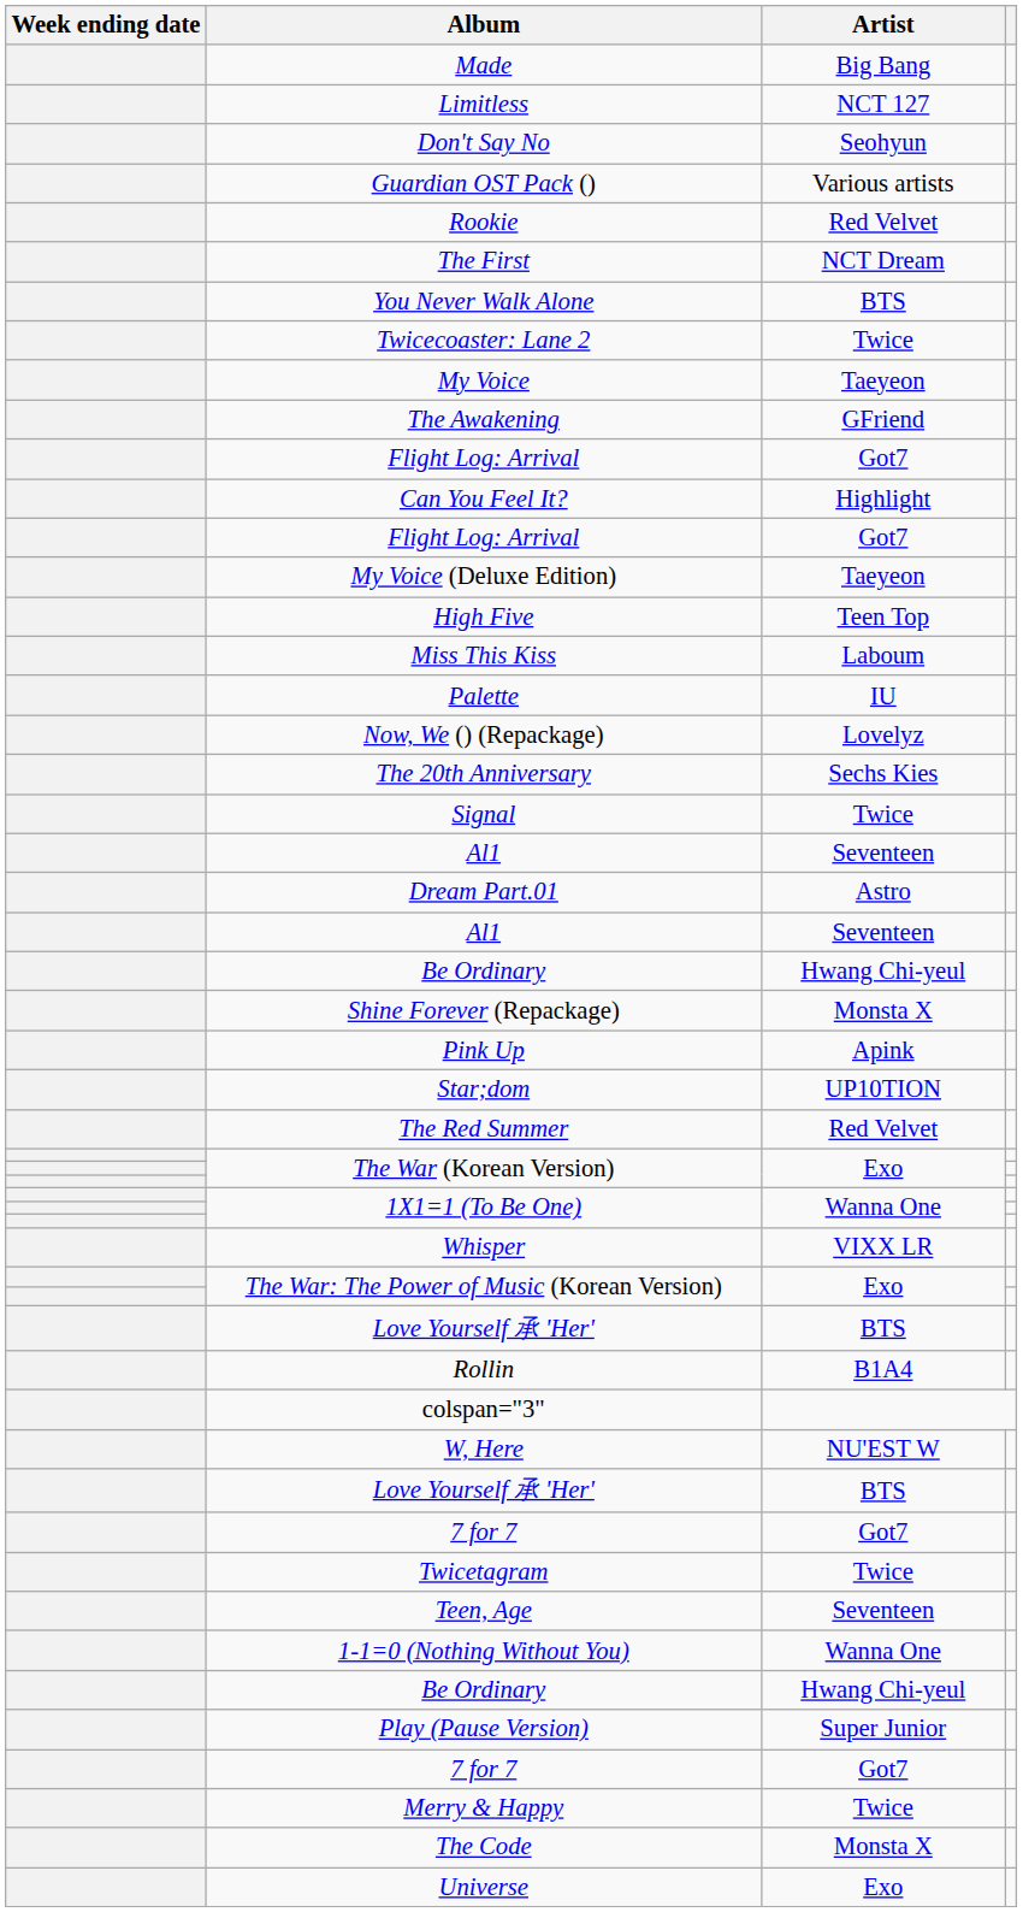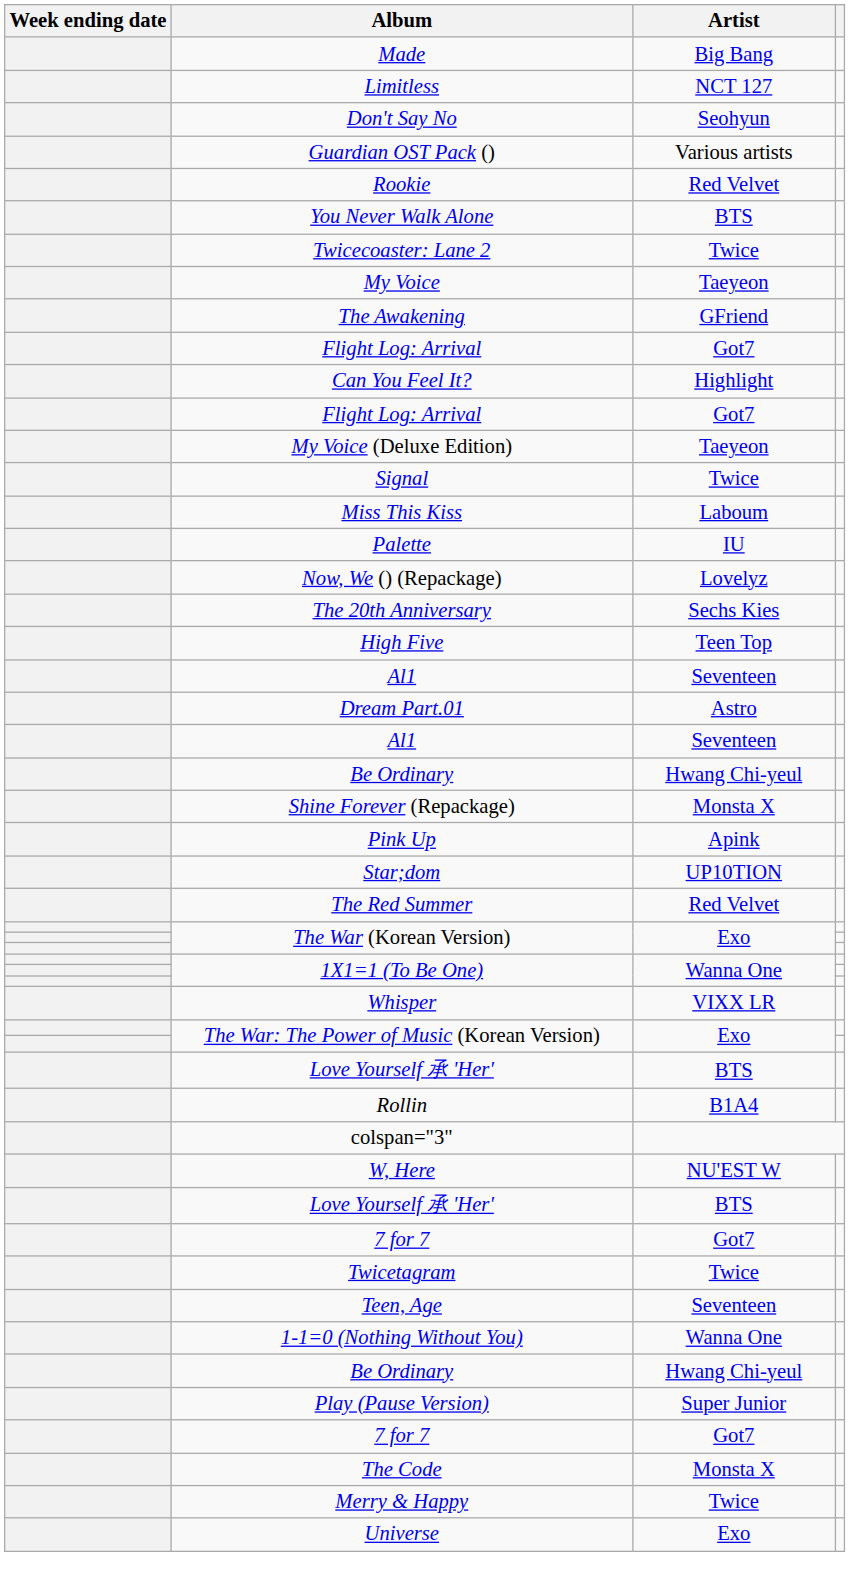- row: The First | NCT Dream
rows swapped: High Five <-> Signal
rows swapped: Merry & Happy <-> The Code
